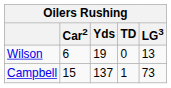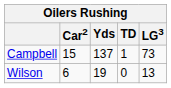rows swapped: Campbell <-> Wilson
